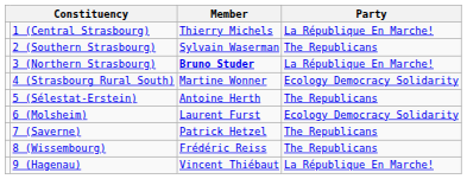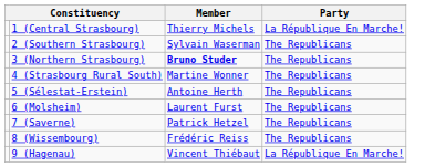3 (Northern Strasbourg) | Party: La République En Marche! -> The Republicans
4 (Strasbourg Rural South) | Party: Ecology Democracy Solidarity -> The Republicans
6 (Molsheim) | Party: Ecology Democracy Solidarity -> The Republicans
